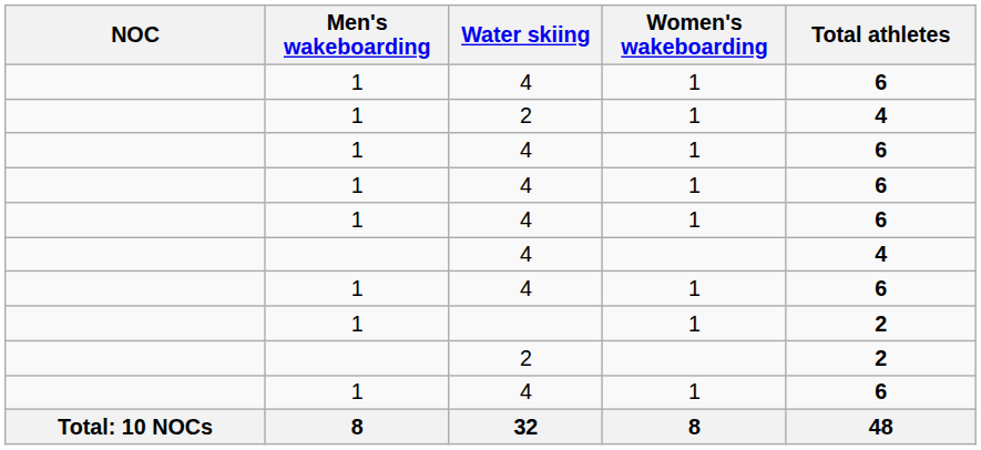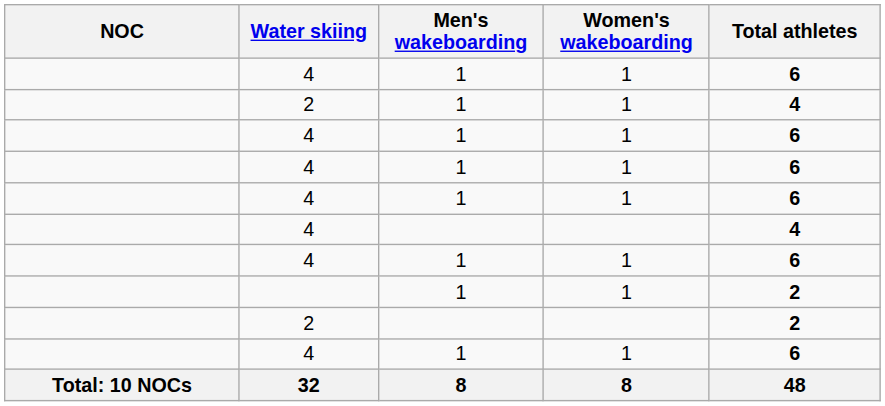columns swapped: Water skiing <-> Men's wakeboarding
